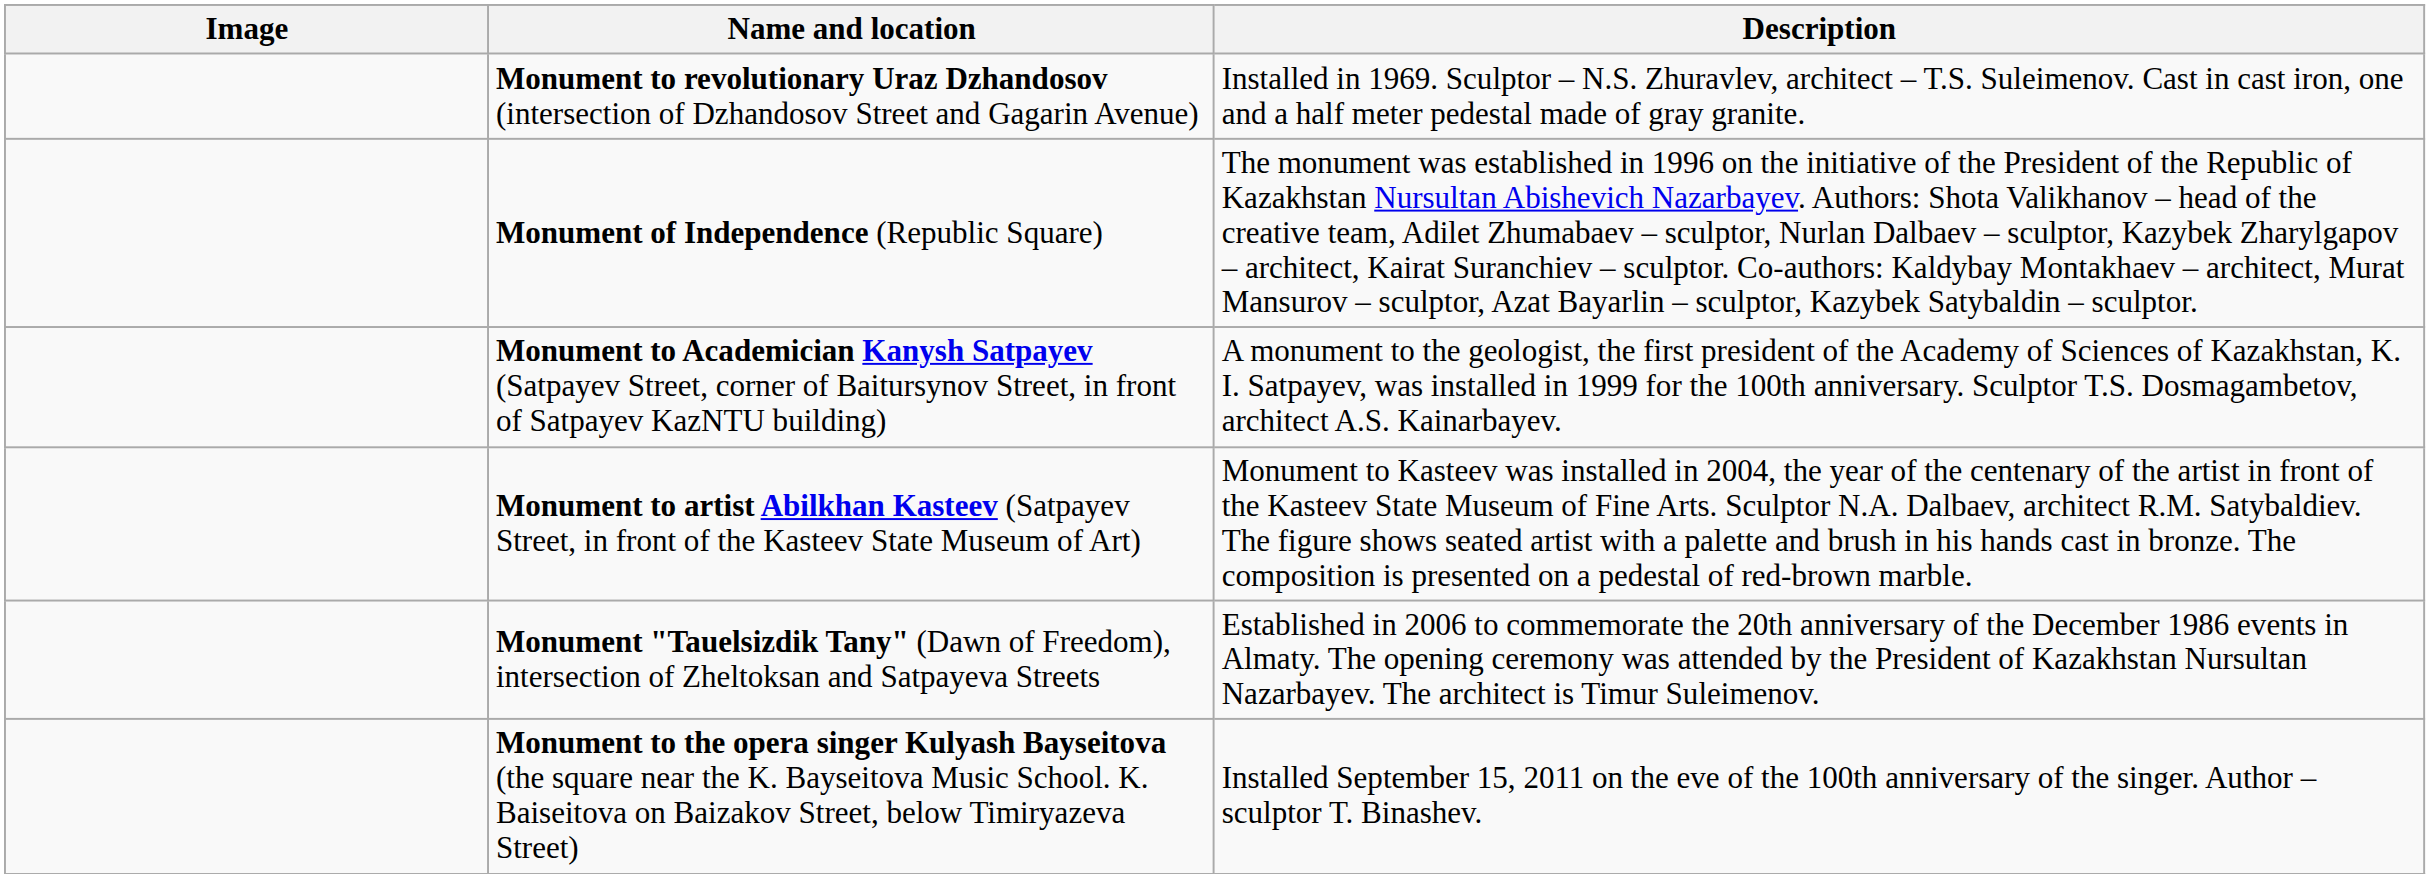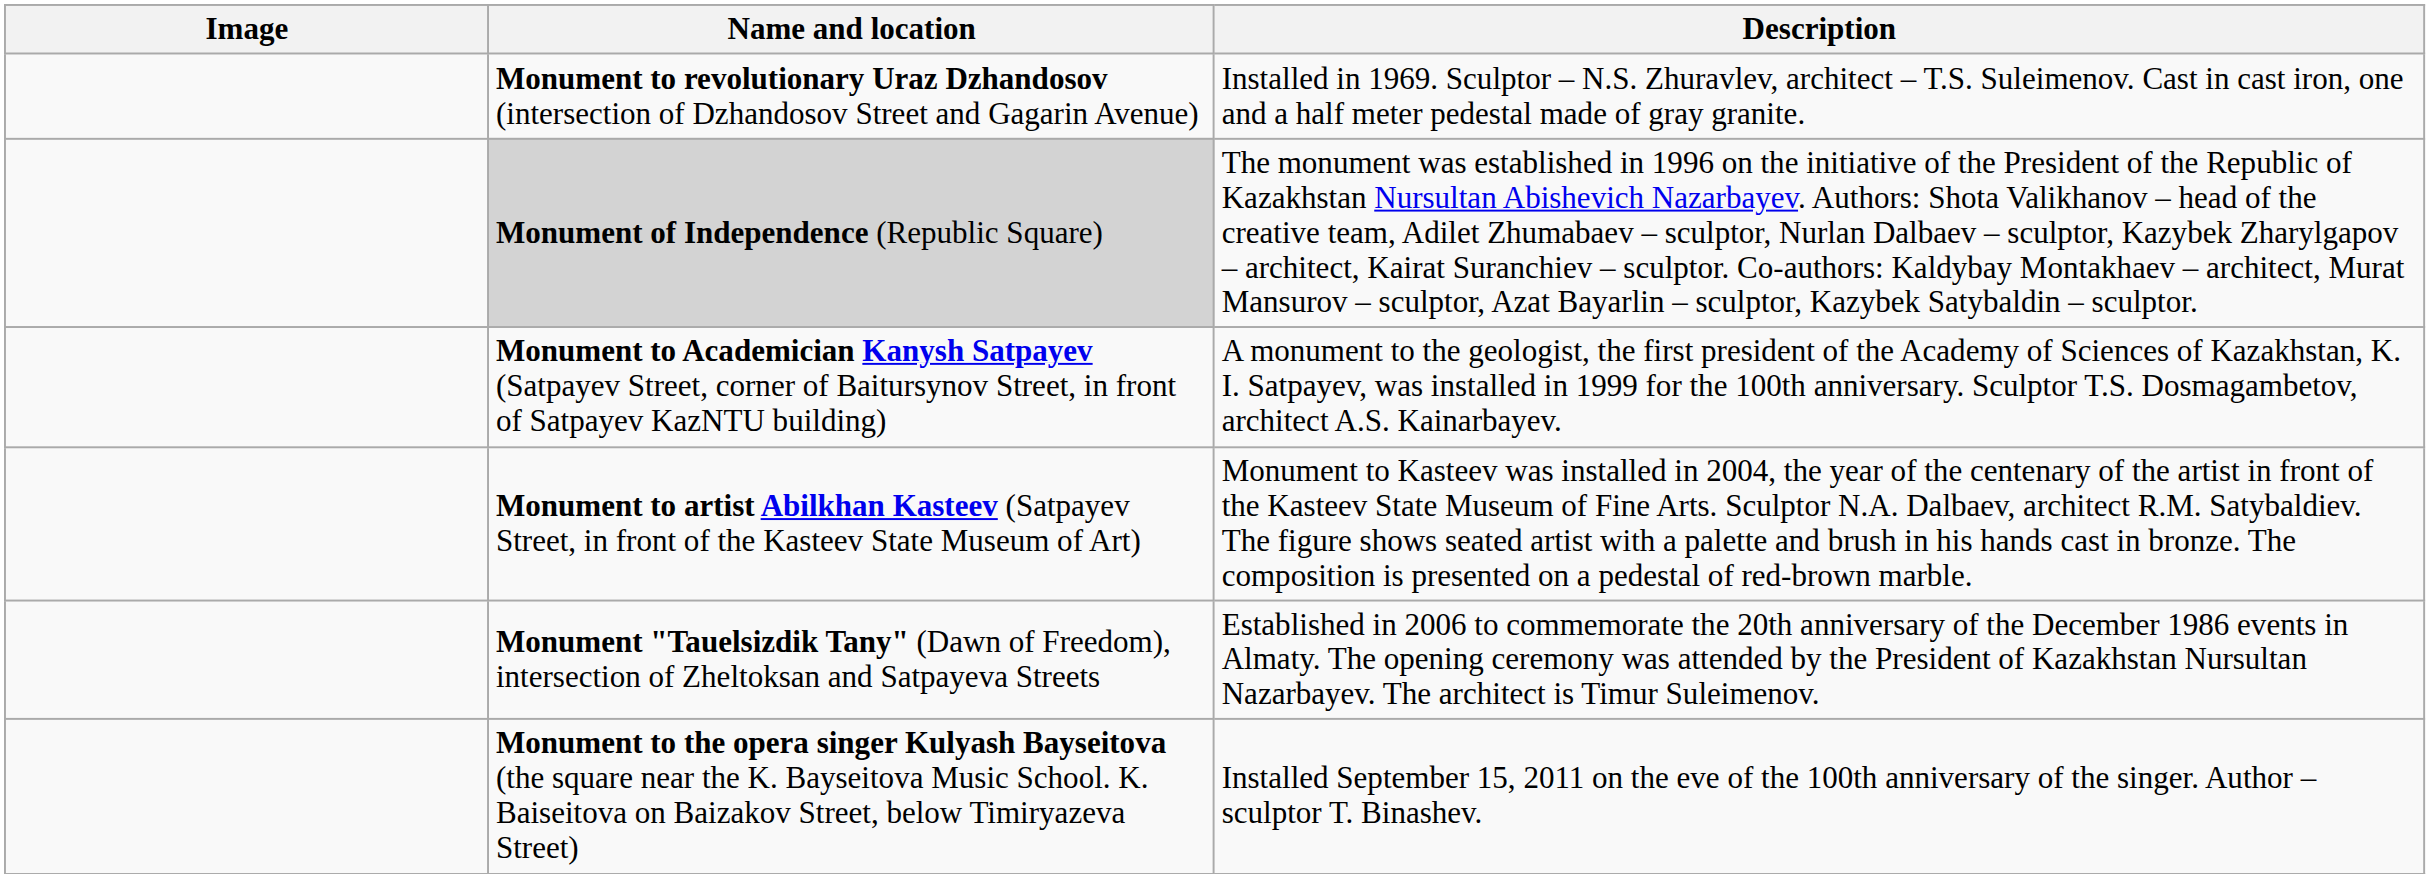Monument of Independence (Republic Square) | Name and location: no background -> lightgrey background
